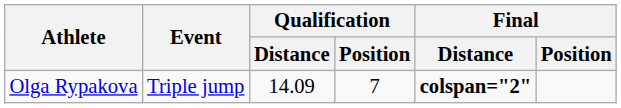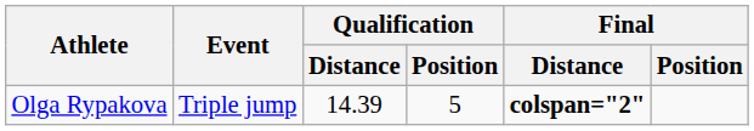Olga Rypakova | Qualification / Distance: 14.09 -> 14.39
Olga Rypakova | Qualification / Position: 7 -> 5
